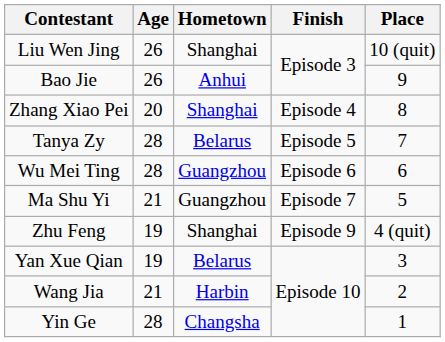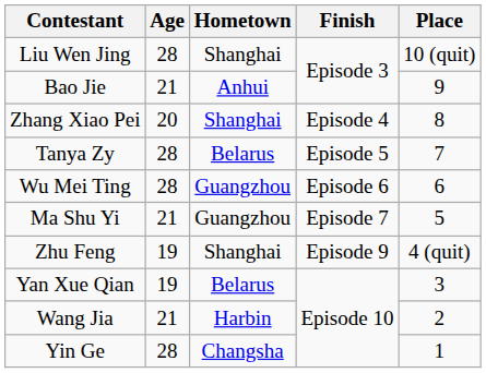Liu Wen Jing | Age: 26 -> 28
Bao Jie | Age: 26 -> 21
